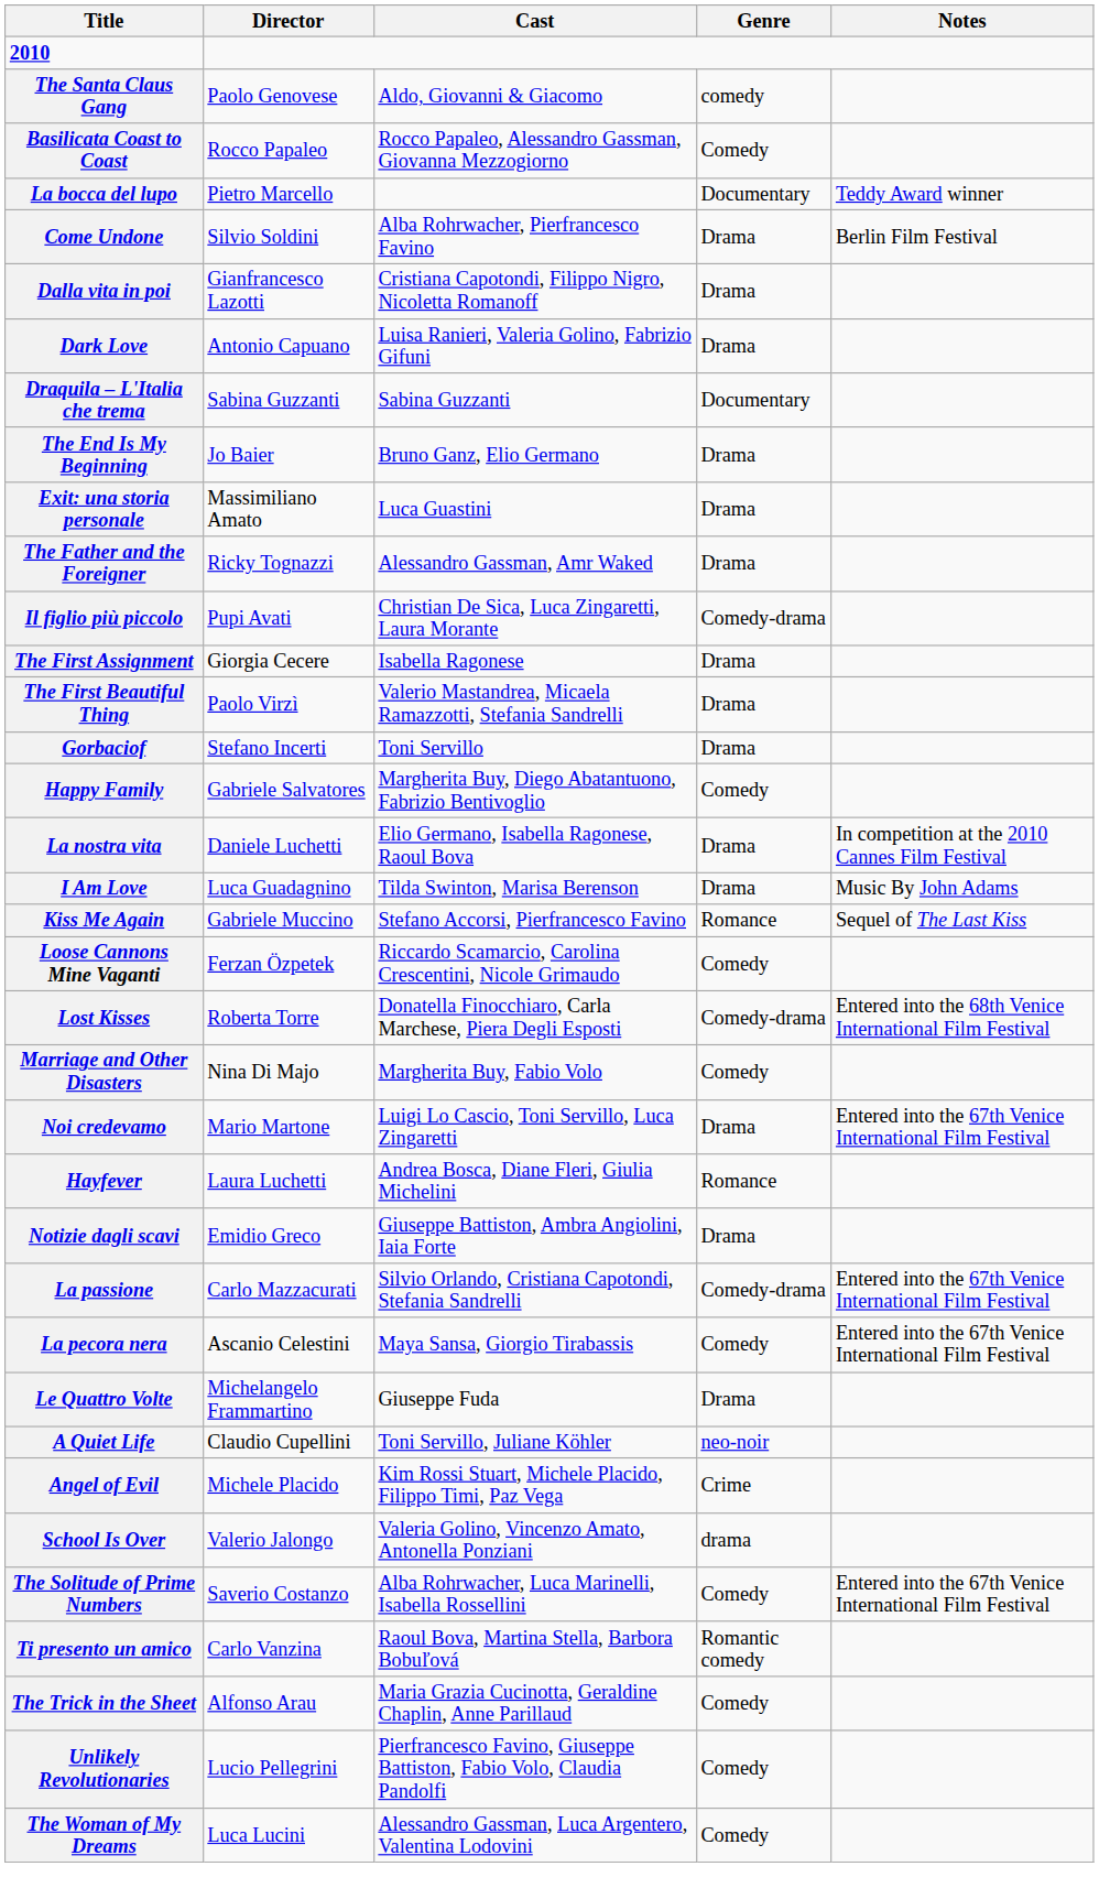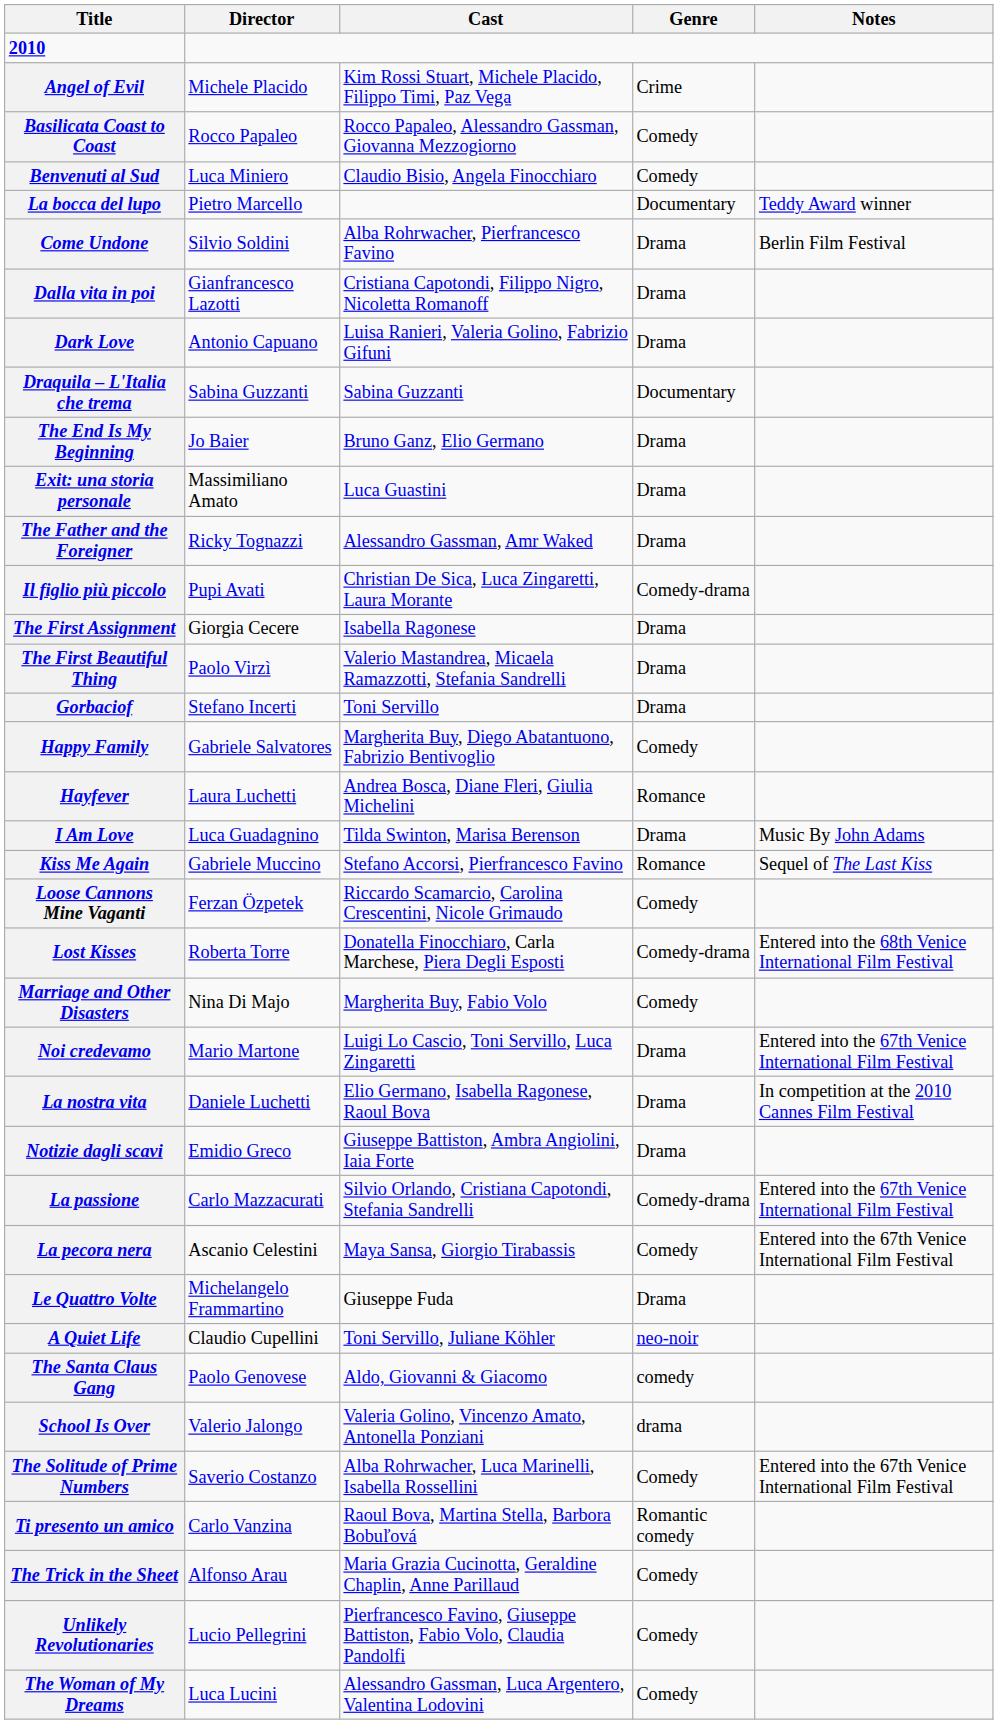rows swapped: Angel of Evil <-> The Santa Claus Gang
+ row: Benvenuti al Sud | Luca Miniero | Claudio Bisio, Angela Finocchiaro | Comedy
rows swapped: Hayfever <-> La nostra vita
